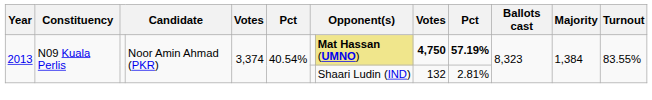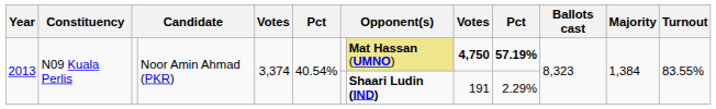row 3 | column 8: normal -> bold
row 3 | column 9: 132 -> 191
row 3 | column 10: 2.81% -> 2.29%
